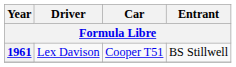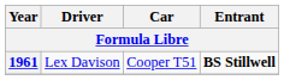1961 | Entrant: normal -> bold
